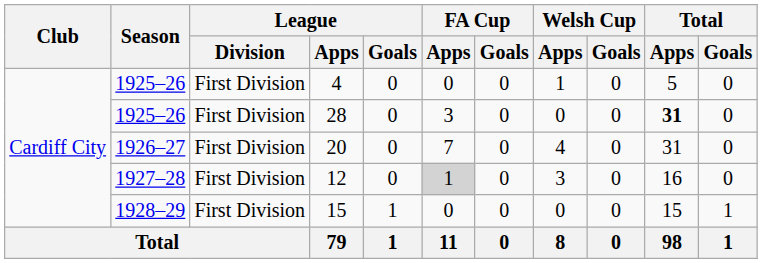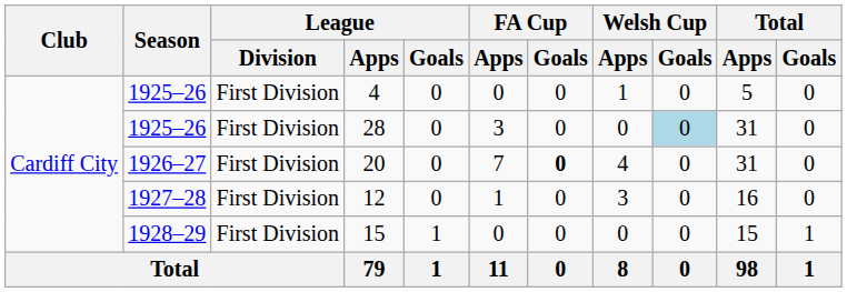28 | Welsh Cup / Goals: no background -> lightblue background
28 | Total / Apps: bold -> normal
20 | FA Cup / Goals: normal -> bold
12 | FA Cup / Apps: lightgrey background -> no background
